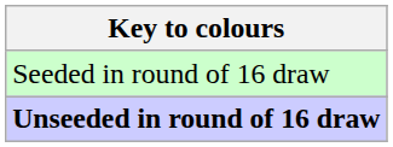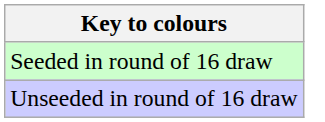row 3 | column 1: bold -> normal
